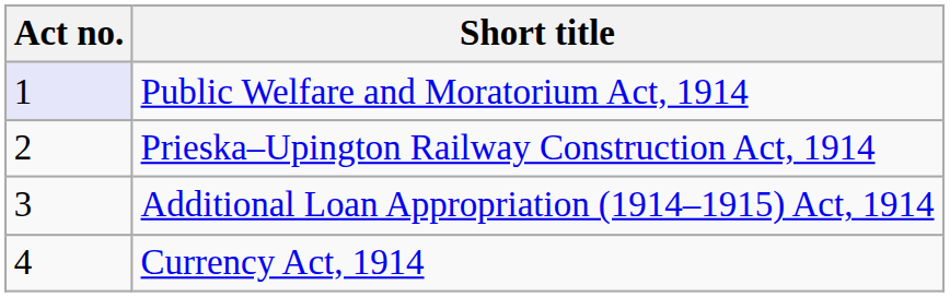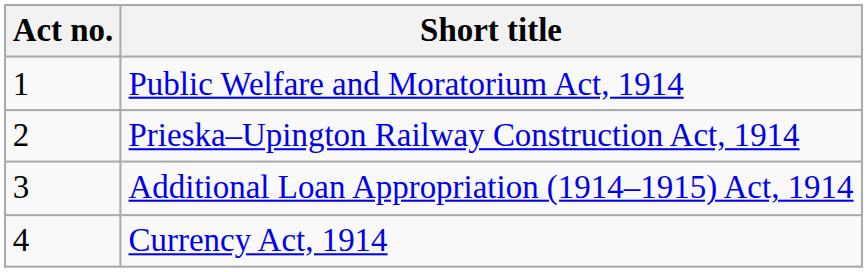Public Welfare and Moratorium Act, 1914 | Act no.: lavender background -> no background
